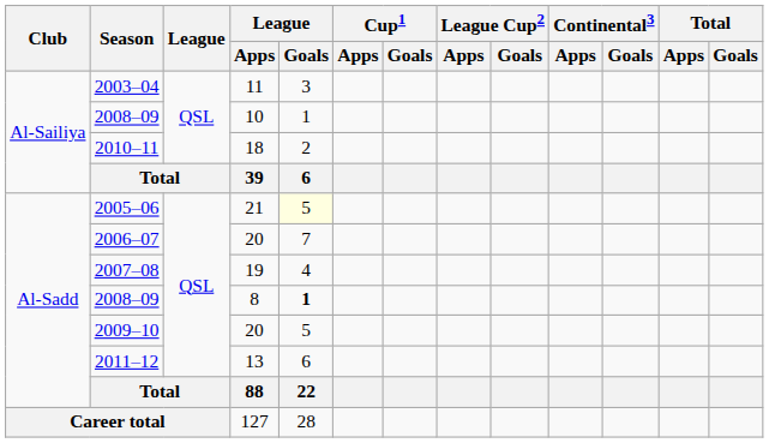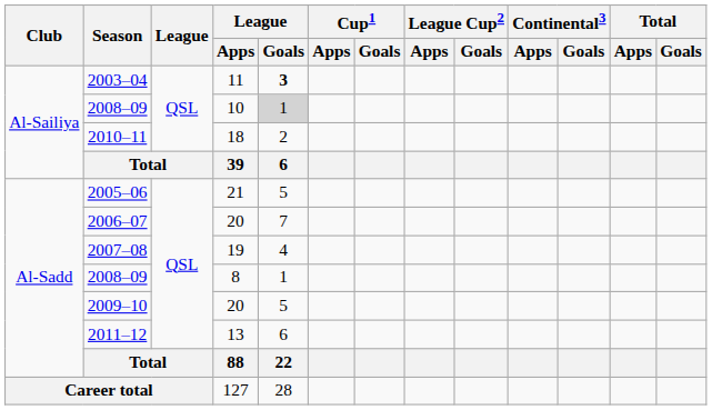2003–04 | League / Goals: normal -> bold
2008–09 / 10 | League / Goals: no background -> lightgrey background
2005–06 | League / Goals: lightyellow background -> no background
2008–09 / 8 | League / Goals: bold -> normal
